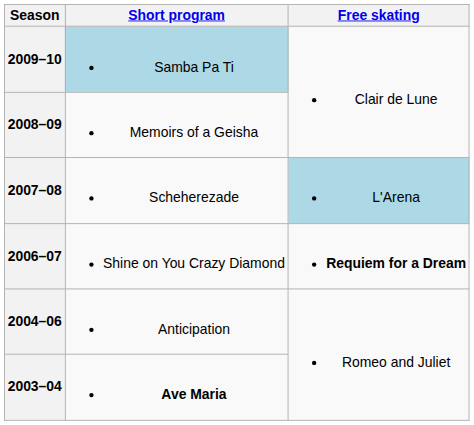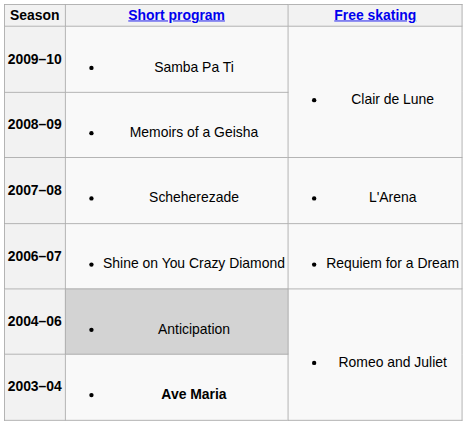2009–10 | Short program: lightblue background -> no background
2007–08 | Free skating: lightblue background -> no background
2006–07 | Free skating: bold -> normal
2004–06 | Short program: no background -> lightgrey background
